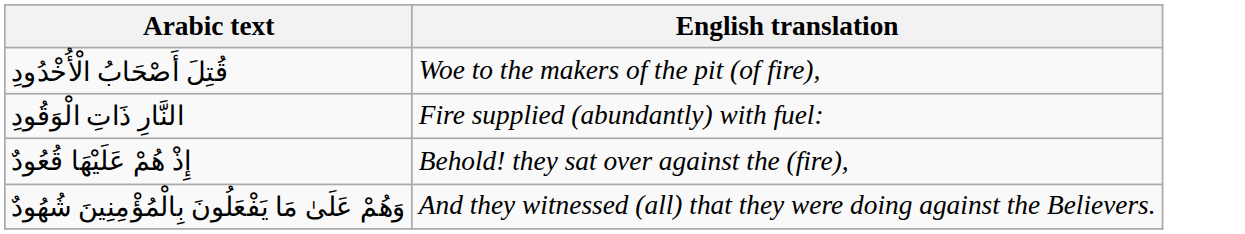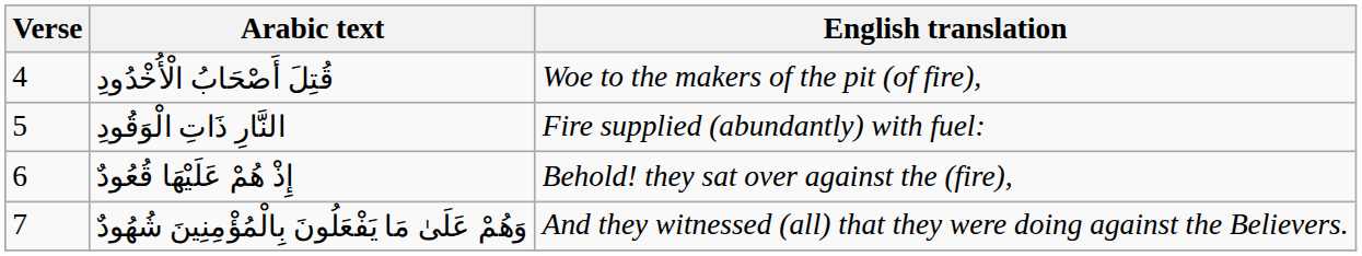+ column: Verse | 4 | 5 | 6 | 7
